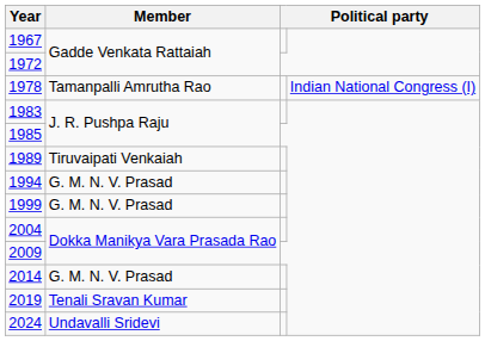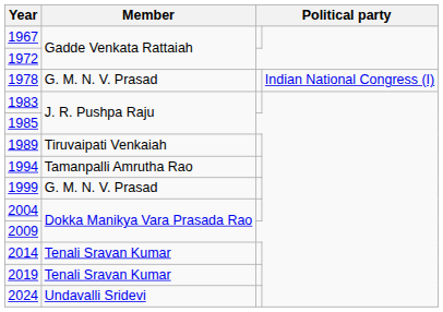1978 | Member: Tamanpalli Amrutha Rao -> G. M. N. V. Prasad
1994 | Member: G. M. N. V. Prasad -> Tamanpalli Amrutha Rao
2014 | Member: G. M. N. V. Prasad -> Tenali Sravan Kumar
